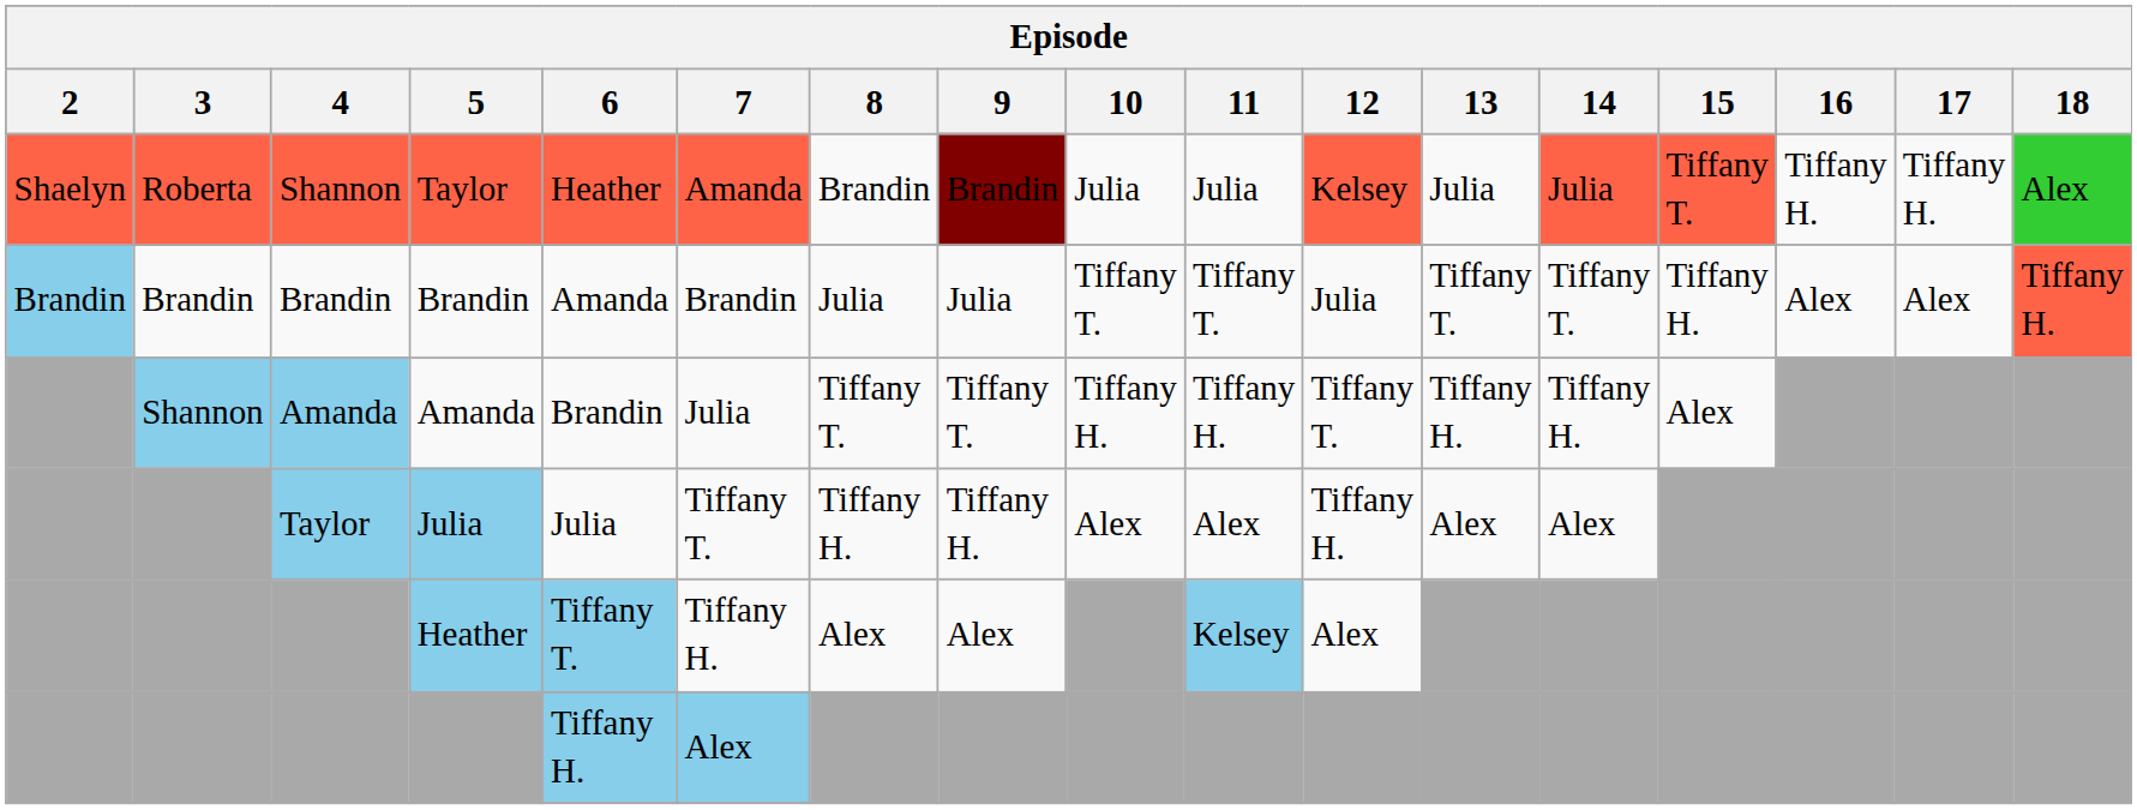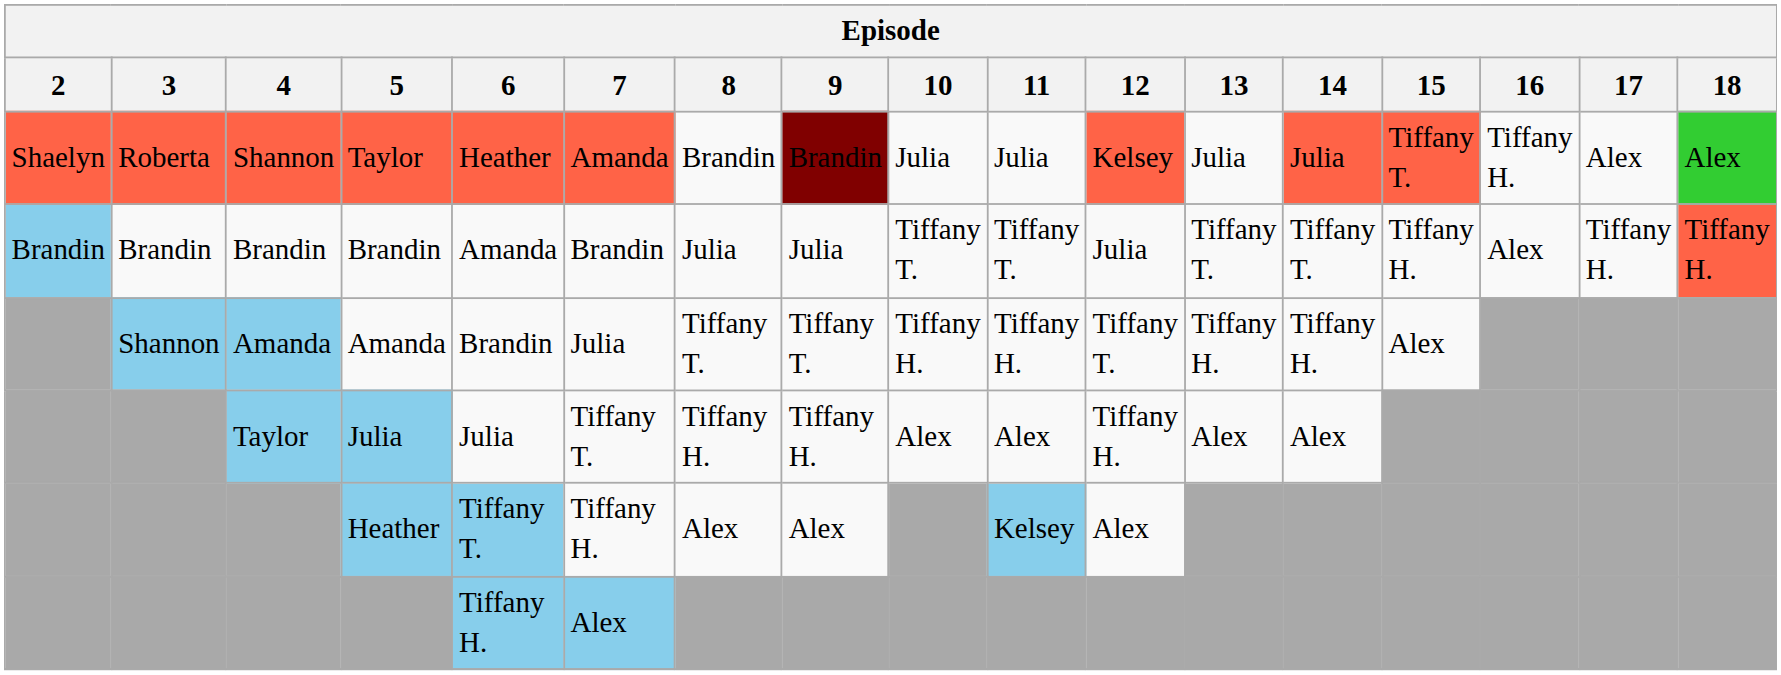row 3 | 17: Tiffany H. -> Alex
row 4 | 17: Alex -> Tiffany H.
